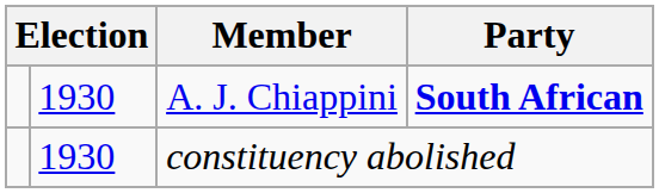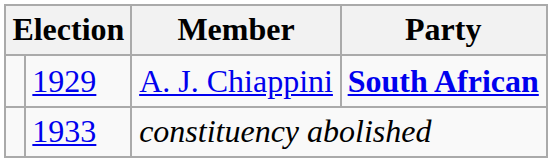A. J. Chiappini | column 2: 1930 -> 1929
constituency abolished | column 2: 1930 -> 1933
